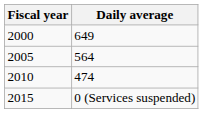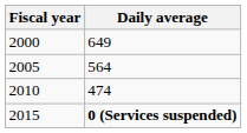2015 | Daily average: normal -> bold
